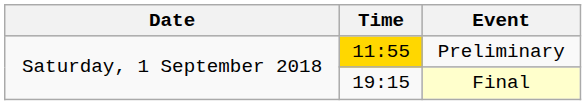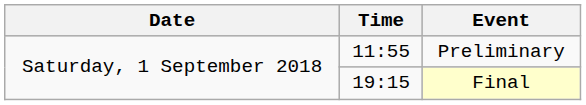Preliminary | Time: gold background -> no background
